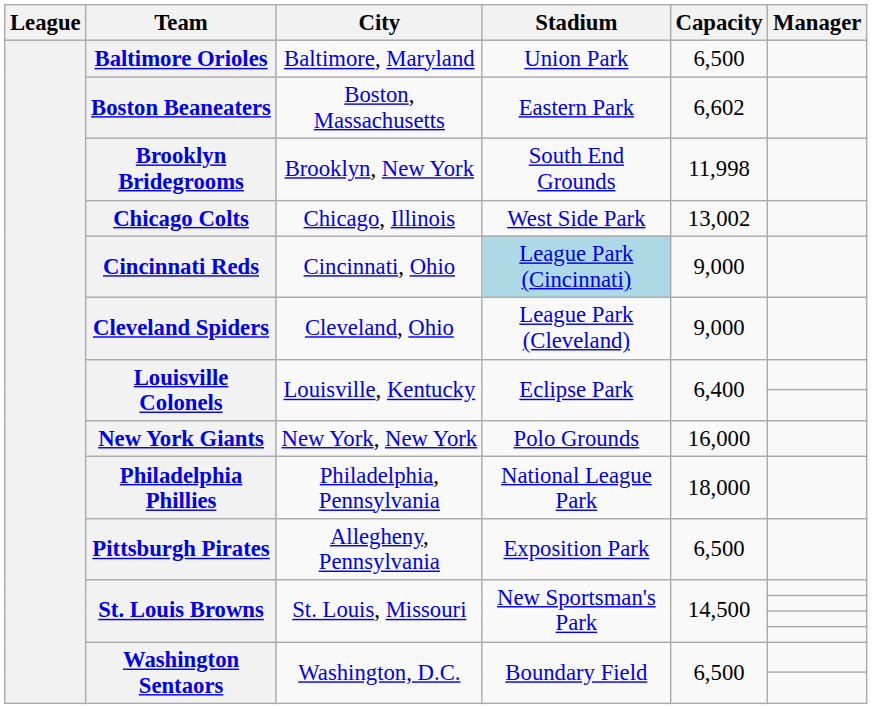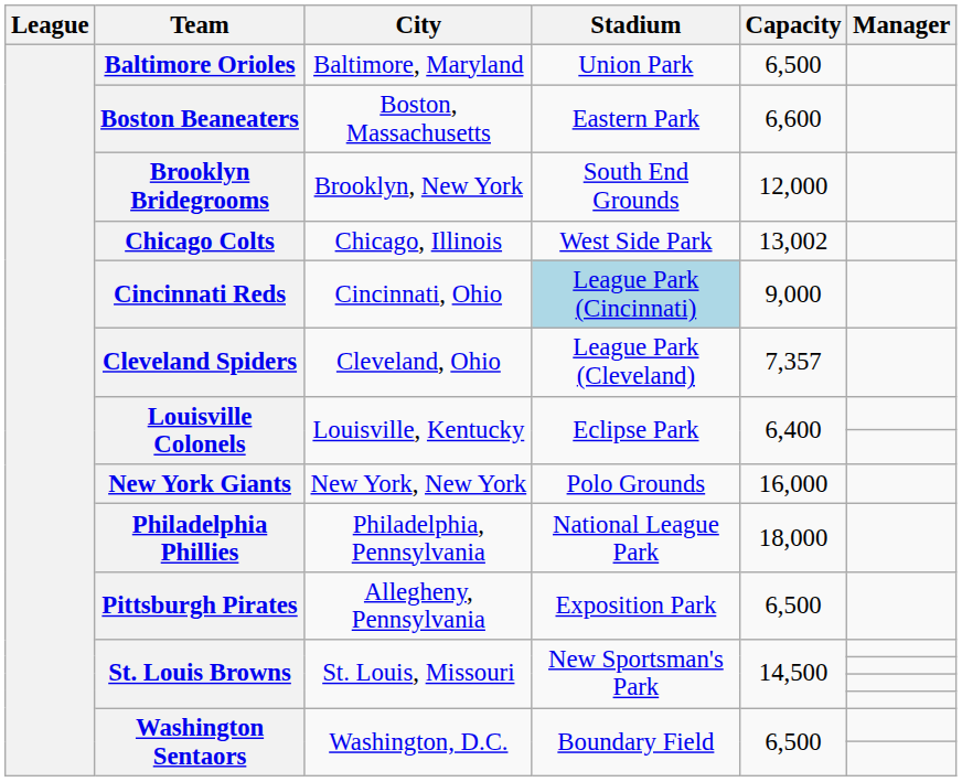Boston Beaneaters | Capacity: 6,602 -> 6,600
Brooklyn Bridegrooms | Capacity: 11,998 -> 12,000
Cleveland Spiders | Capacity: 9,000 -> 7,357
